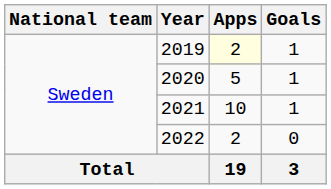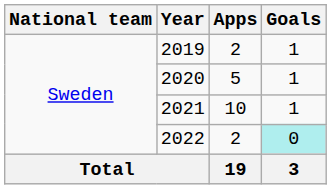2019 | Apps: lightyellow background -> no background
2022 | Goals: no background -> paleturquoise background
